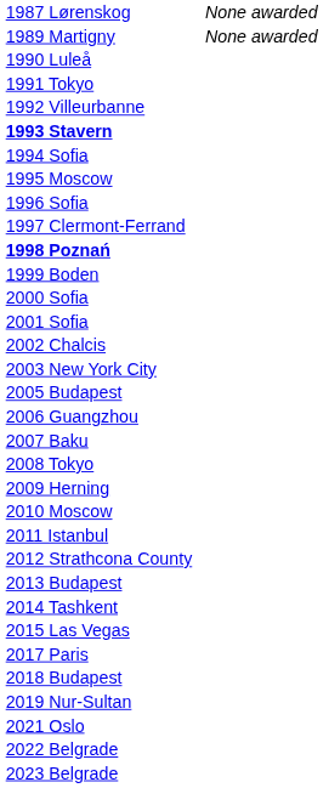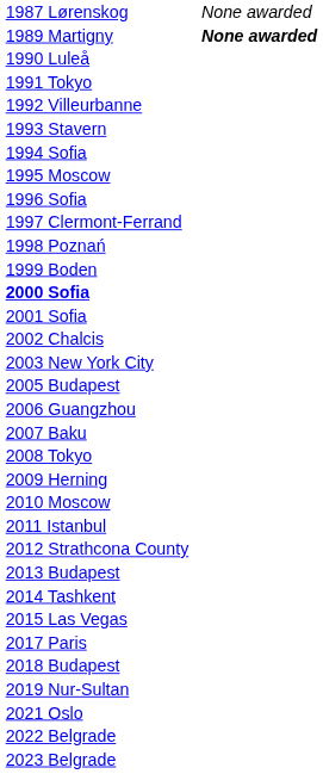1989 Martigny | column 2: normal -> bold
1993 Stavern | column 1: bold -> normal
1998 Poznań | column 1: bold -> normal
2000 Sofia | column 1: normal -> bold
